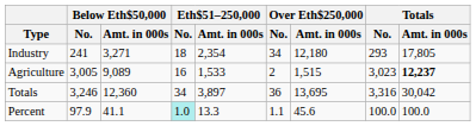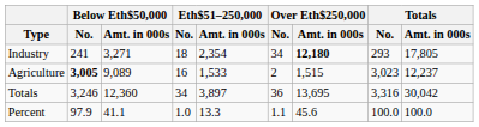Industry | Over Eth$250,000 / Amt. in 000s: normal -> bold
Agriculture | Below Eth$50,000 / No.: normal -> bold
Agriculture | Totals / Amt. in 000s: bold -> normal
Percent | Eth$51–250,000 / No.: paleturquoise background -> no background
